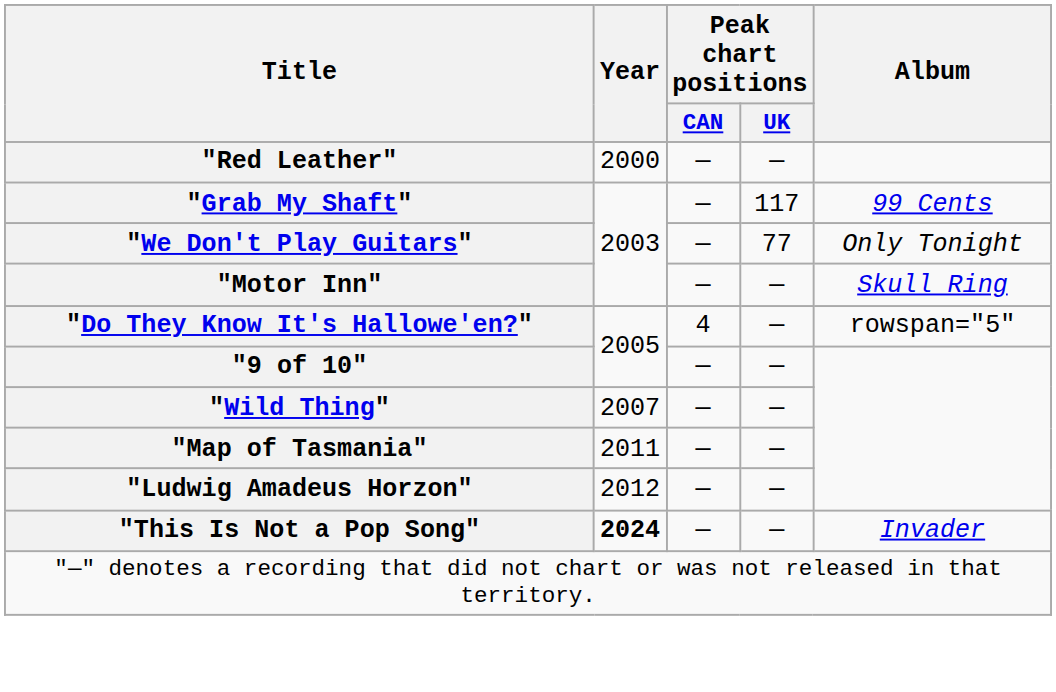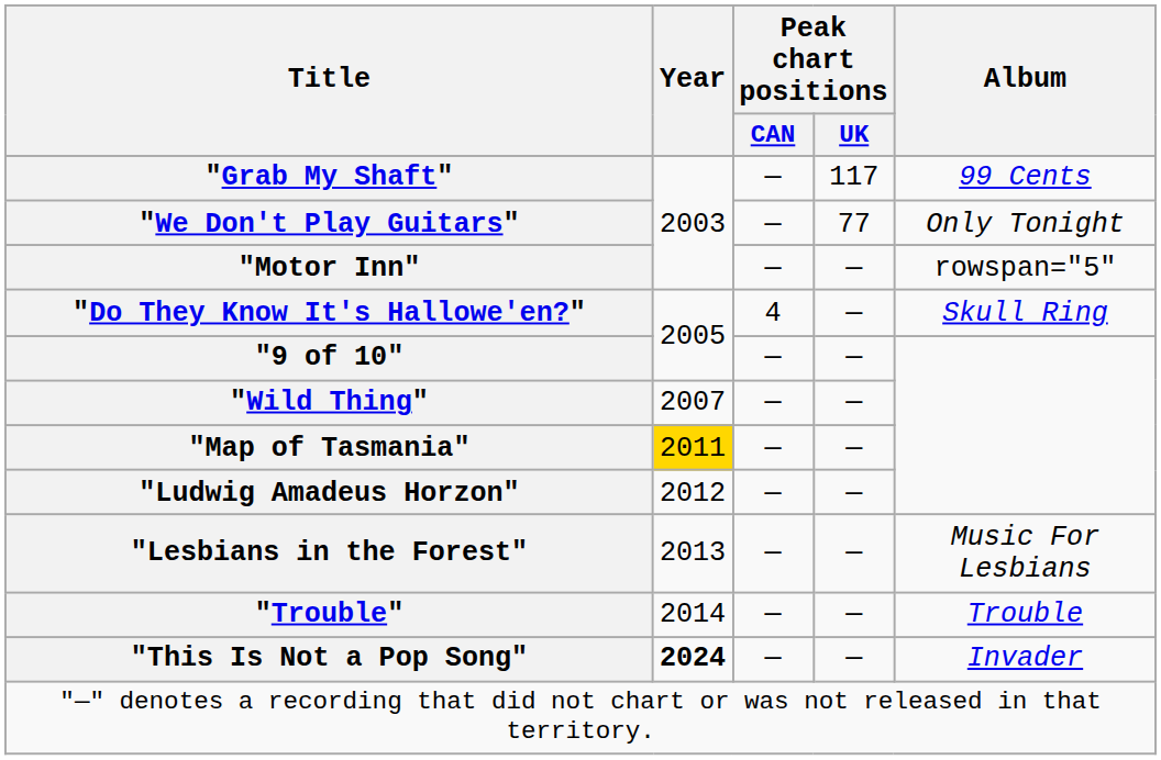- row: "Red Leather" | 2000 | — | —
"Motor Inn" | Album: Skull Ring -> rowspan="5"
"Do They Know It's Hallowe'en?" | Album: rowspan="5" -> Skull Ring
"Map of Tasmania" | Year: no background -> gold background
+ row: "Lesbians in the Forest" | 2013 | — | — | Music For Lesbians
+ row: "Trouble" | 2014 | — | — | Trouble
